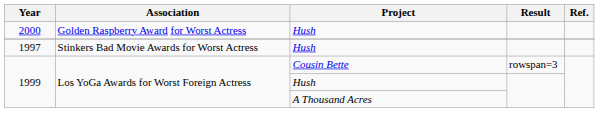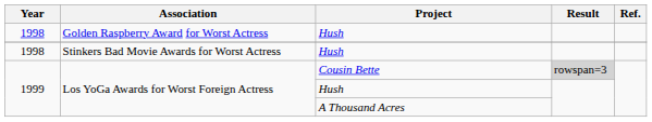Golden Raspberry Award for Worst Actress | Year: 2000 -> 1998
Stinkers Bad Movie Awards for Worst Actress | Year: 1997 -> 1998
Los YoGa Awards for Worst Foreign Actress / Cousin Bette | Result: no background -> lightgrey background
